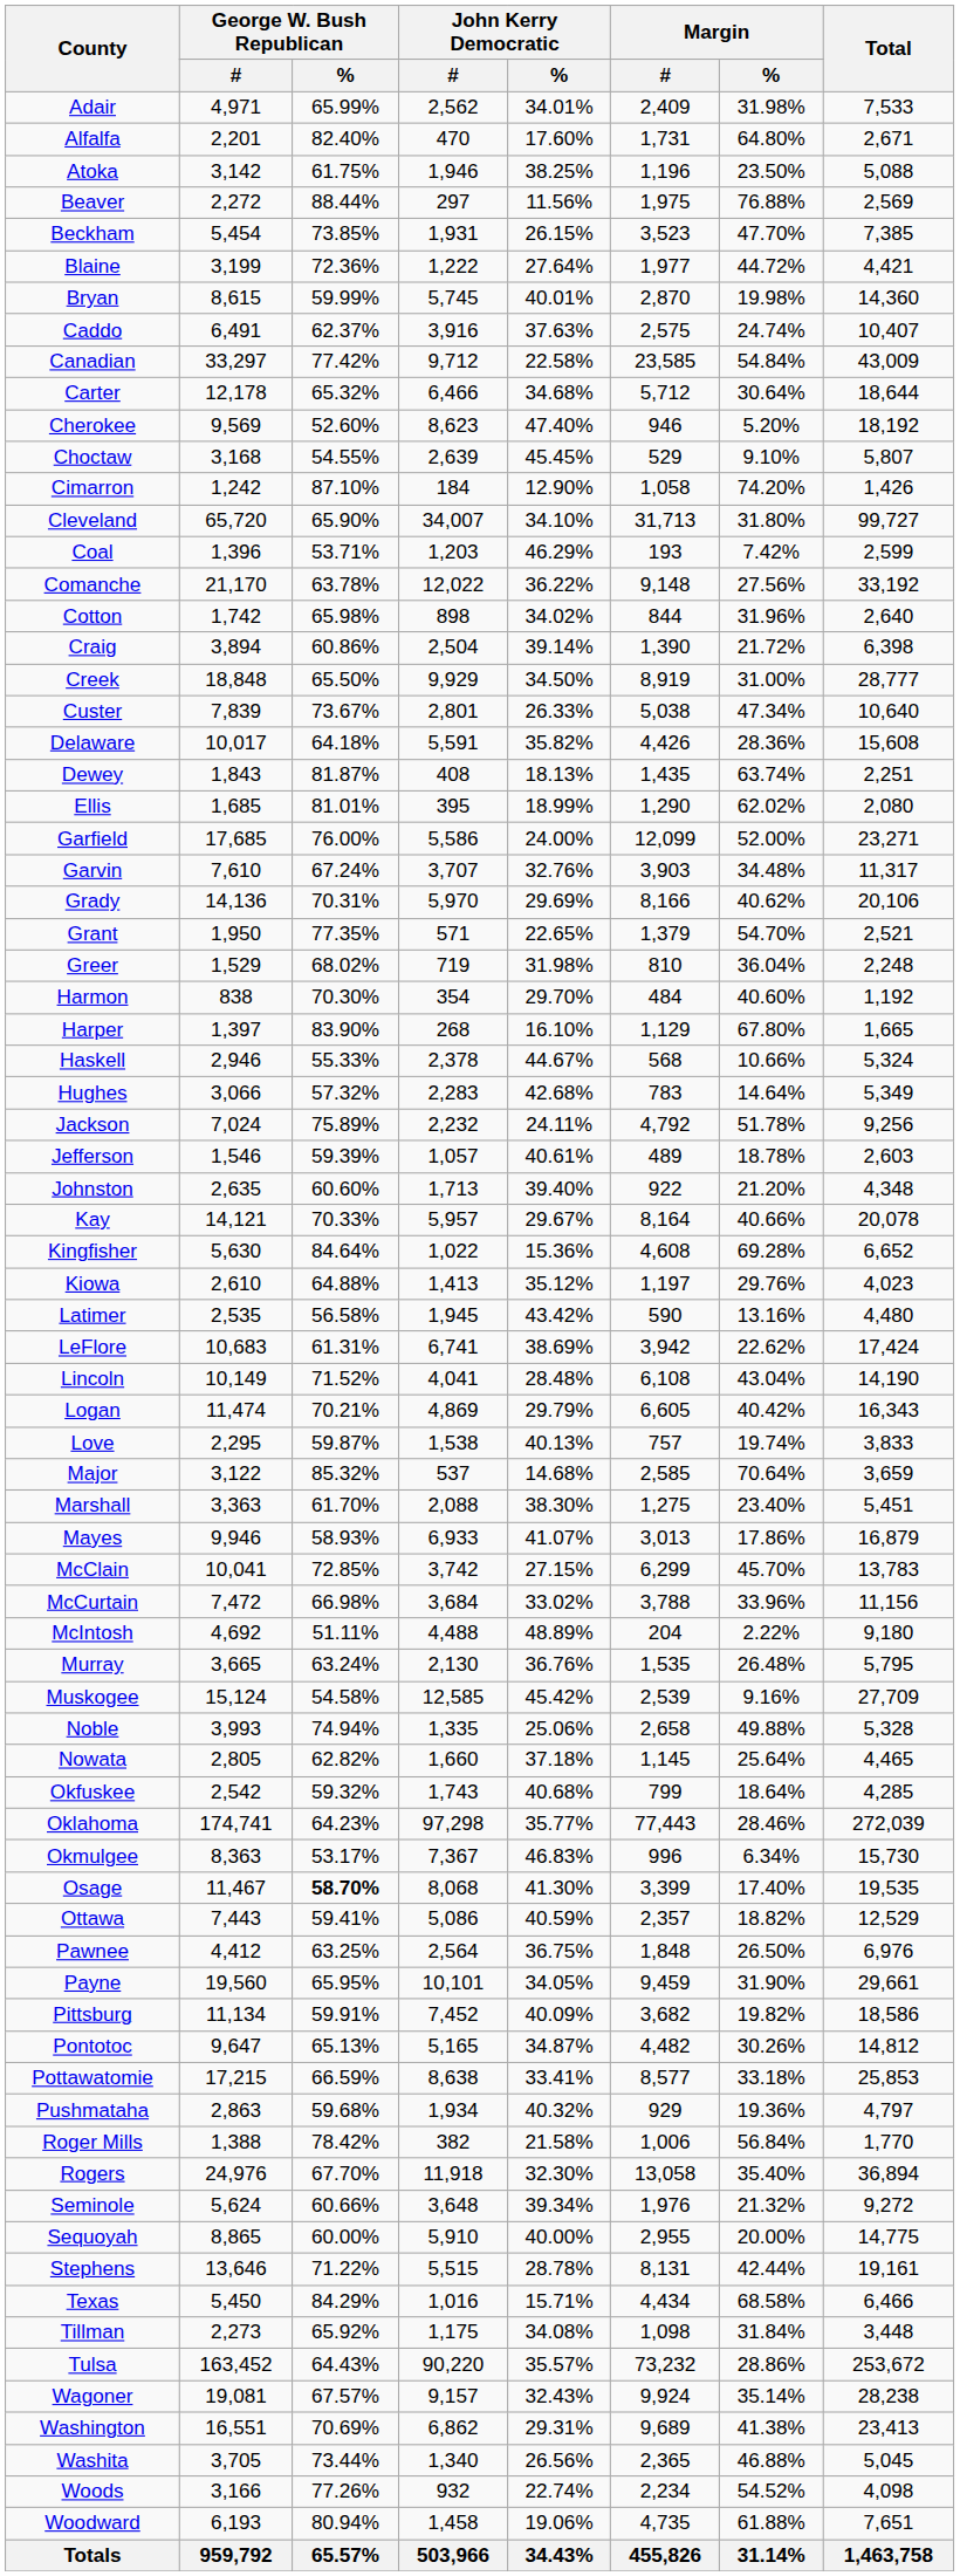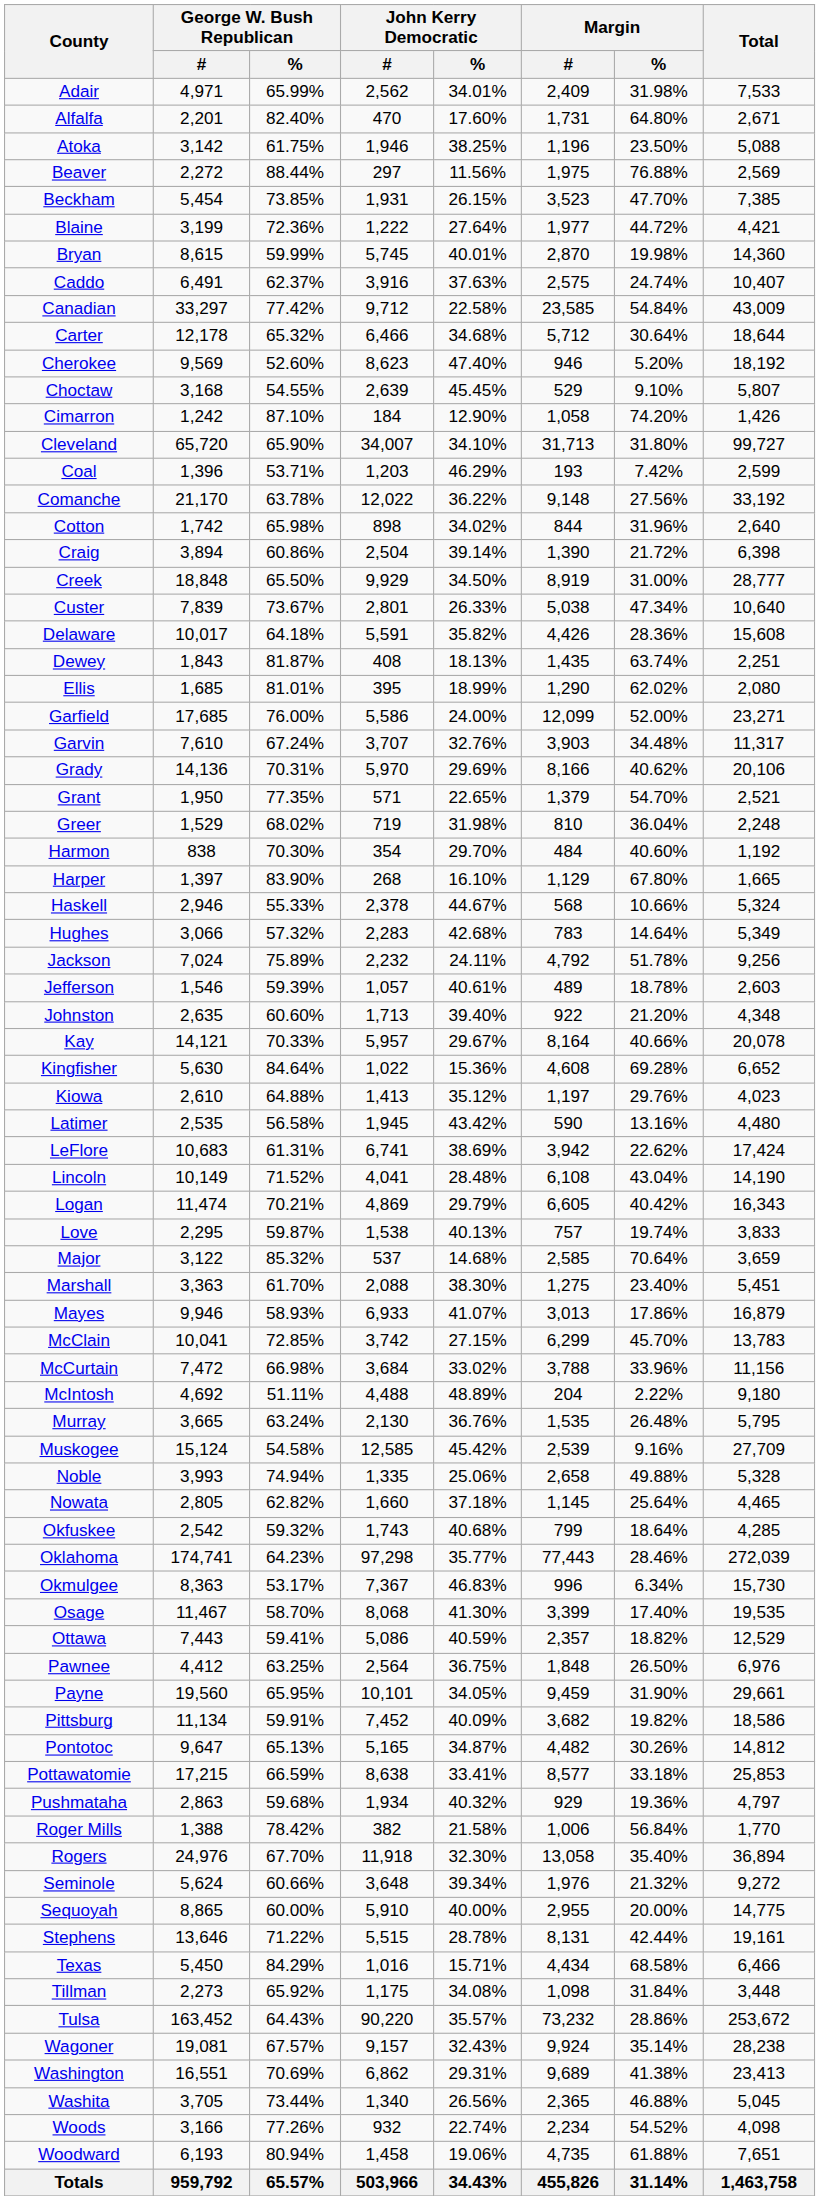Osage | George W. Bush Republican / %: bold -> normal
